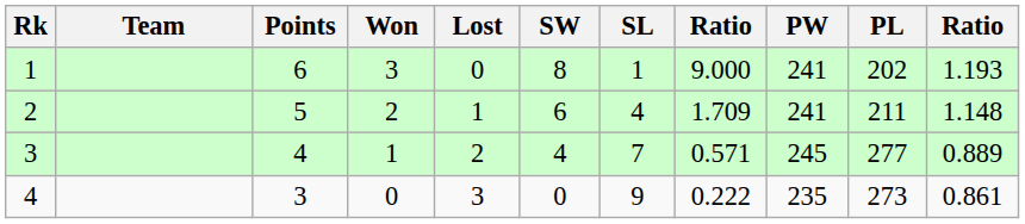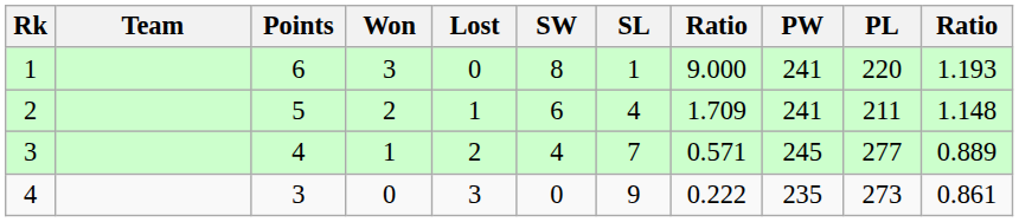row 2 | PL: 202 -> 220
